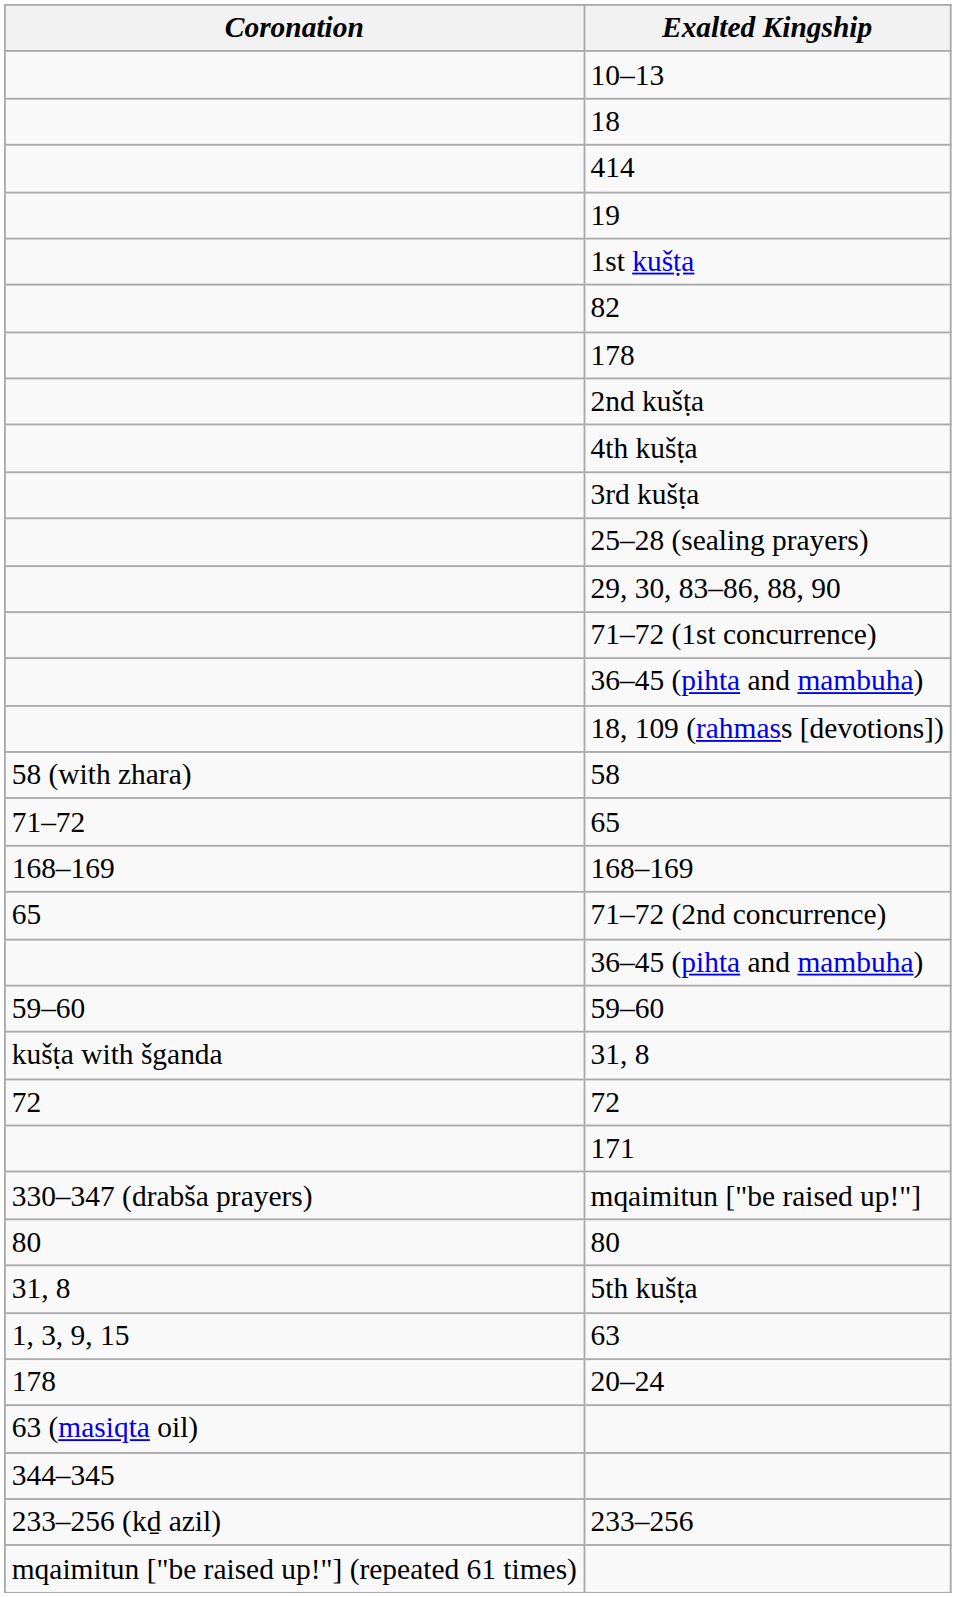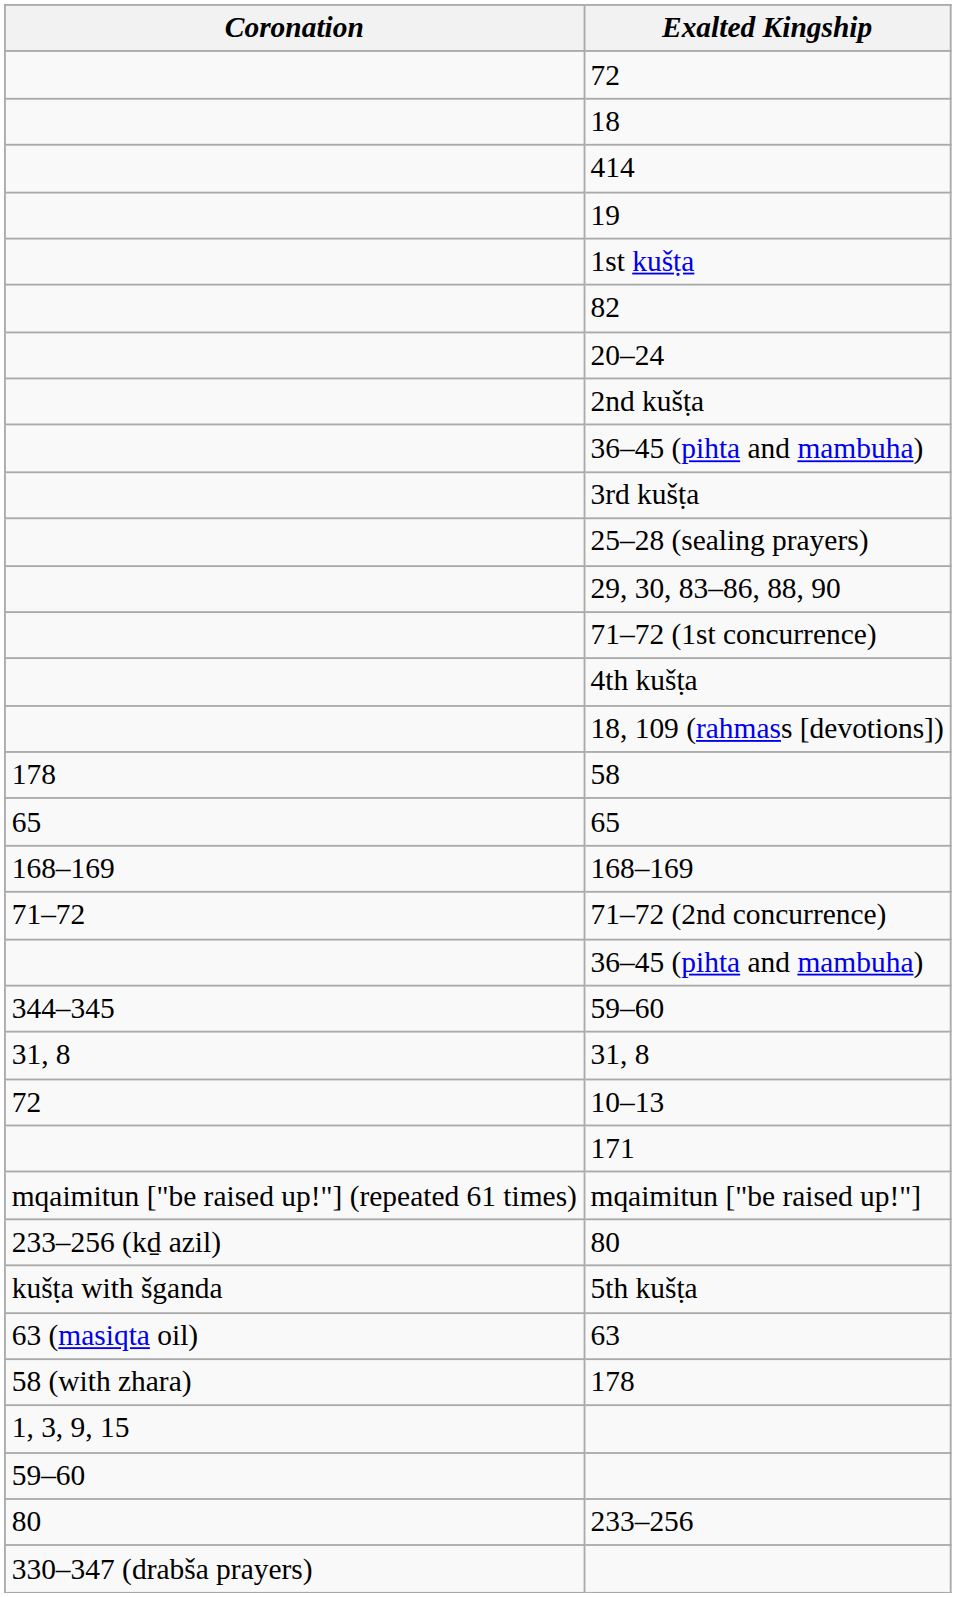row 2 | Exalted Kingship: 10–13 -> 72
row 8 | Exalted Kingship: 178 -> 20–24
row 10 | Exalted Kingship: 4th kušṭa -> 36–45 (pihta and mambuha)
row 15 | Exalted Kingship: 36–45 (pihta and mambuha) -> 4th kušṭa
row 17 | Coronation: 58 (with zhara) -> 178
row 18 | Coronation: 71–72 -> 65
row 20 | Coronation: 65 -> 71–72
row 22 | Coronation: 59–60 -> 344–345
row 23 | Coronation: kušṭa with šganda -> 31, 8
row 24 | Exalted Kingship: 72 -> 10–13
row 26 | Coronation: 330–347 (drabša prayers) -> mqaimitun ["be raised up!"] (repeated 61 times)
row 27 | Coronation: 80 -> 233–256 (kḏ azil)
row 28 | Coronation: 31, 8 -> kušṭa with šganda
row 29 | Coronation: 1, 3, 9, 15 -> 63 (masiqta oil)
row 30 | Coronation: 178 -> 58 (with zhara)
row 30 | Exalted Kingship: 20–24 -> 178
row 31 | Coronation: 63 (masiqta oil) -> 1, 3, 9, 15
row 32 | Coronation: 344–345 -> 59–60
row 33 | Coronation: 233–256 (kḏ azil) -> 80
row 34 | Coronation: mqaimitun ["be raised up!"] (repeated 61 times) -> 330–347 (drabša prayers)
